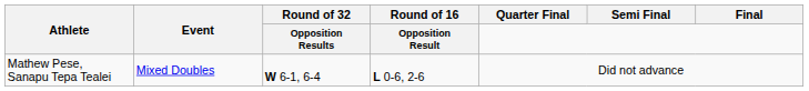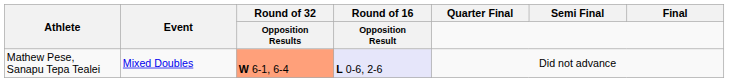Mathew Pese, Sanapu Tepa Tealei | Round of 32 / Opposition Results: no background -> lightsalmon background
Mathew Pese, Sanapu Tepa Tealei | Round of 16 / Opposition Result: no background -> lavender background
